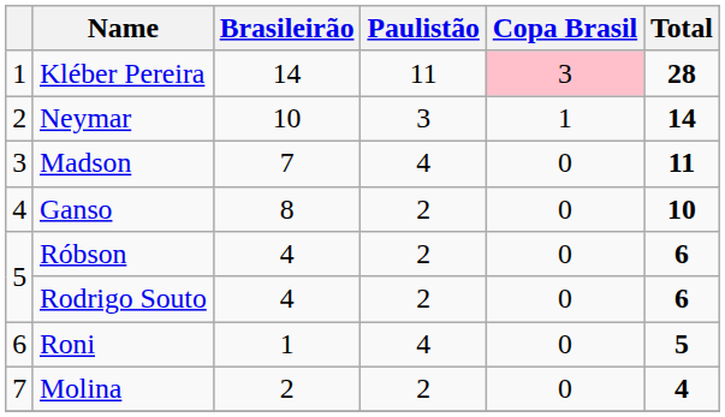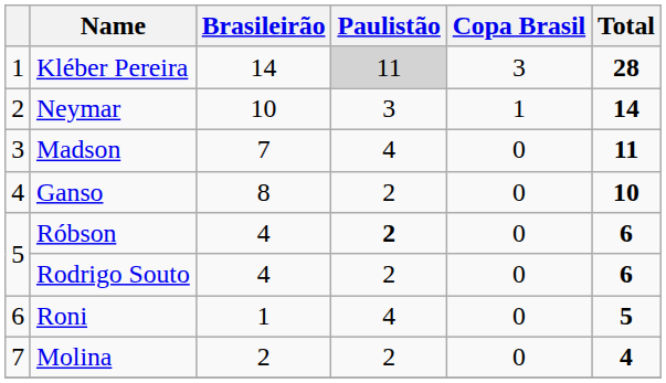Kléber Pereira | Paulistão: no background -> lightgrey background
Kléber Pereira | Copa Brasil: pink background -> no background
Róbson | Paulistão: normal -> bold
